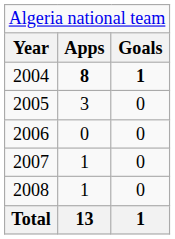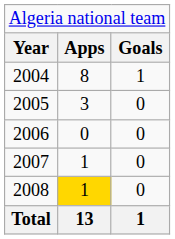2004 | column 2: bold -> normal
2004 | column 3: bold -> normal
2008 | column 2: no background -> gold background
